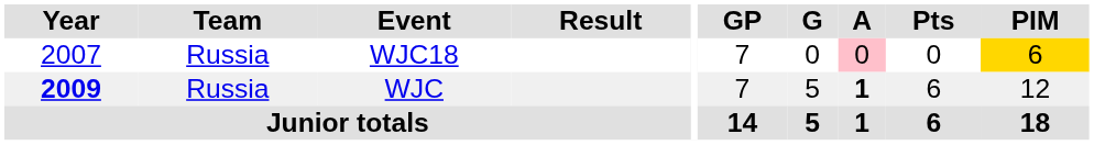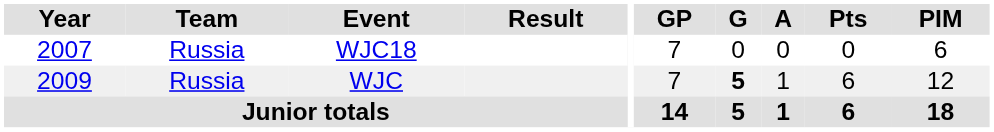WJC18 | A: pink background -> no background
WJC18 | PIM: gold background -> no background
WJC | Year: bold -> normal
WJC | G: normal -> bold
WJC | A: bold -> normal
